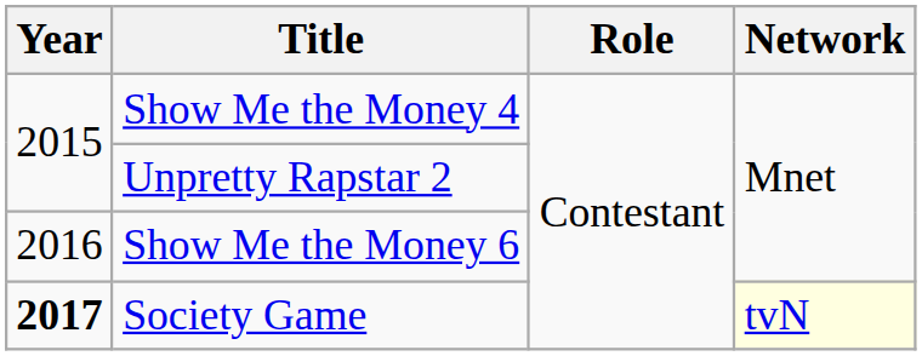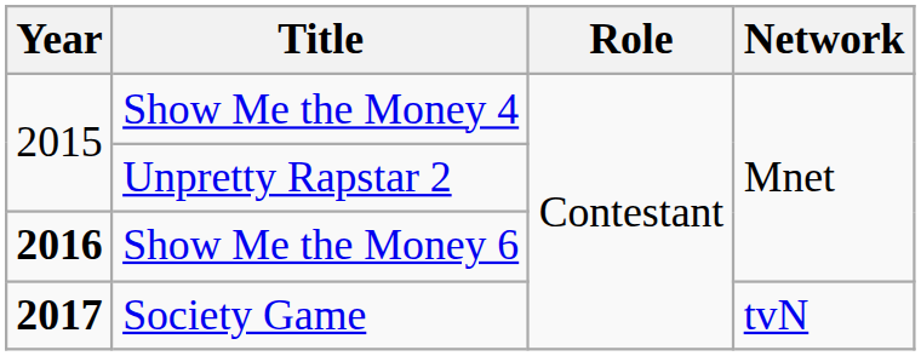Show Me the Money 6 | Year: normal -> bold
Society Game | Network: lightyellow background -> no background
